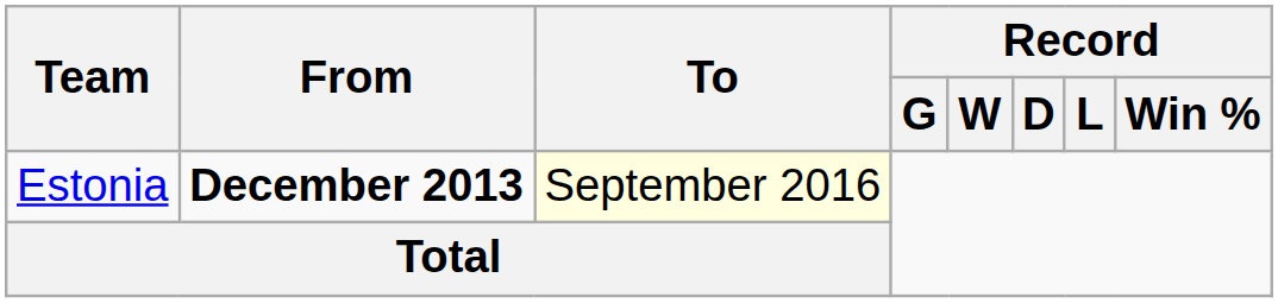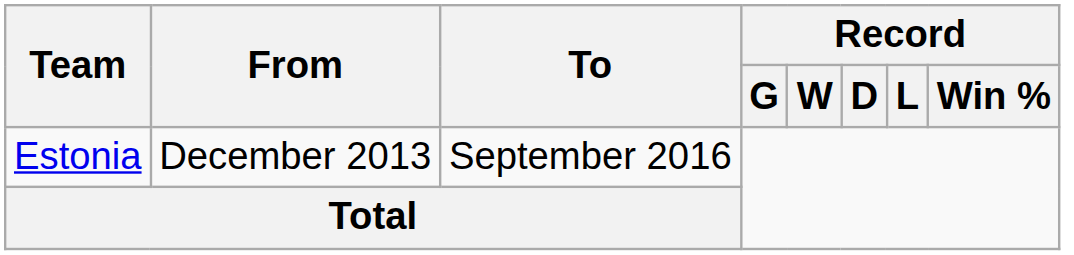Estonia | From: bold -> normal
Estonia | To: lightyellow background -> no background
